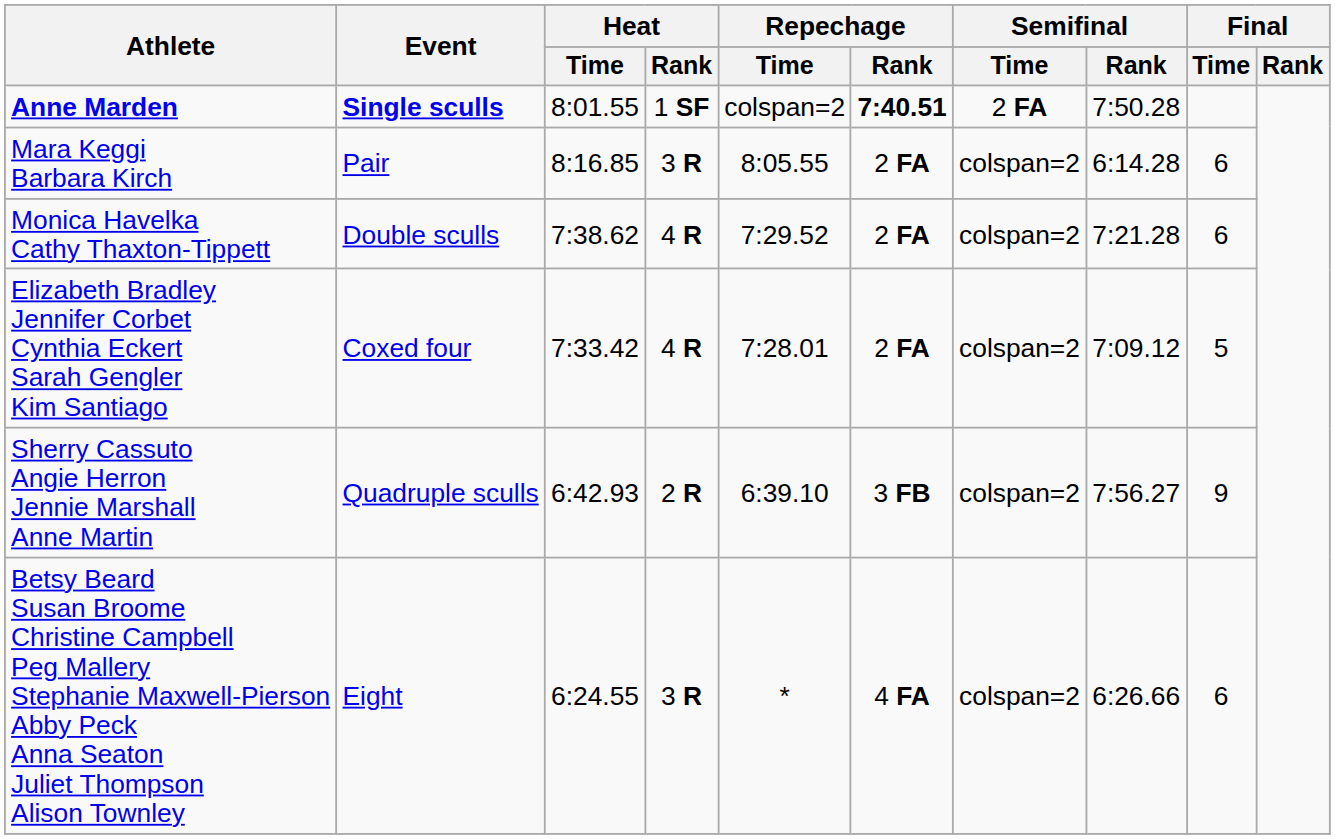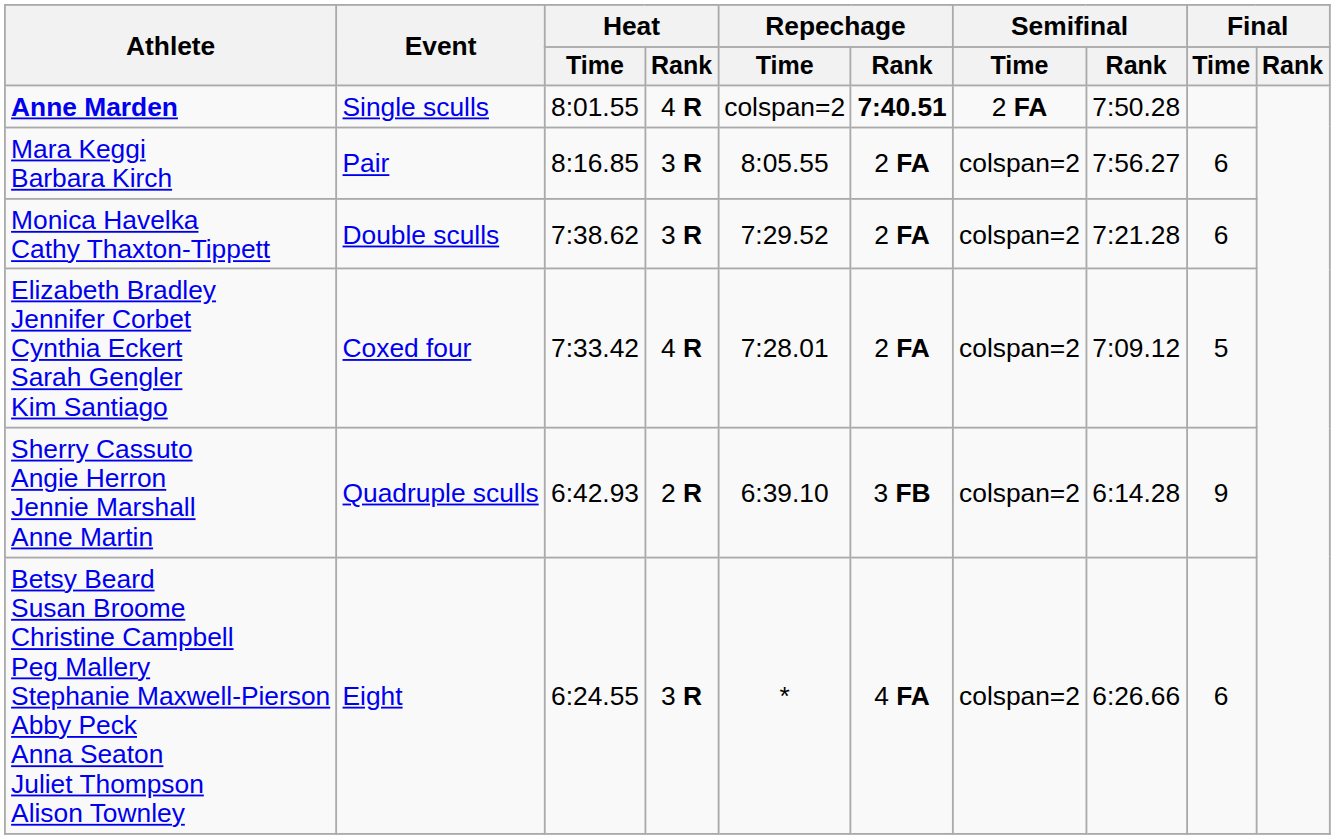Anne Marden | Event: bold -> normal
Anne Marden | Heat / Rank: 1 SF -> 4 R
Mara Keggi Barbara Kirch | Semifinal / Rank: 6:14.28 -> 7:56.27
Monica Havelka Cathy Thaxton-Tippett | Heat / Rank: 4 R -> 3 R
Sherry Cassuto Angie Herron Jennie Marshall Anne Martin | Semifinal / Rank: 7:56.27 -> 6:14.28
